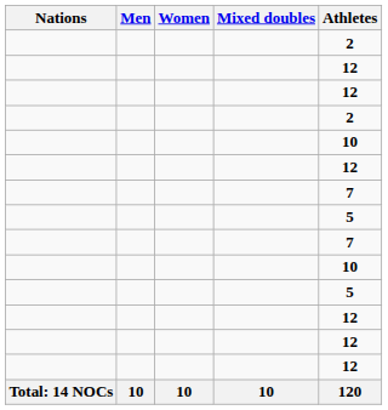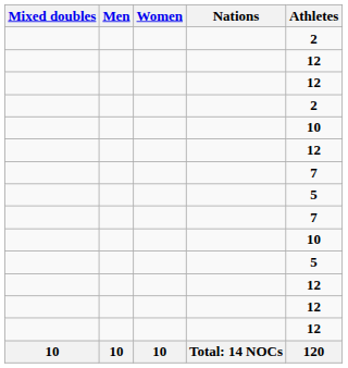columns swapped: Nations <-> Mixed doubles
